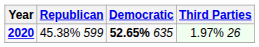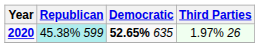2020 | Republican: no background -> paleturquoise background
